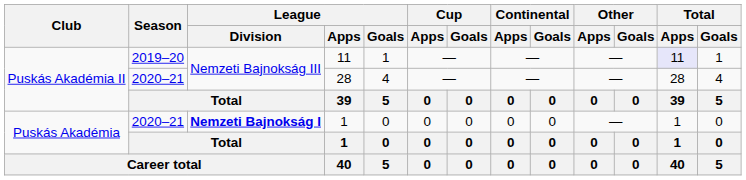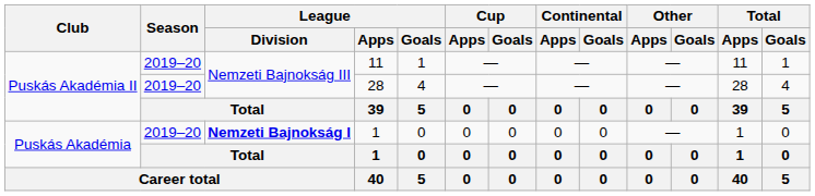row 3 | Total / Apps: lavender background -> no background
row 4 | Season: 2020–21 -> 2019–20
row 6 | Season: 2020–21 -> 2019–20
